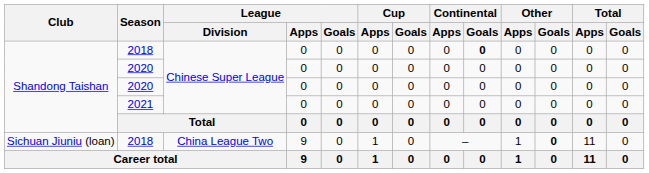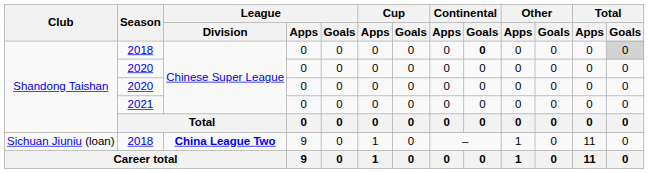Shandong Taishan / 2018 | Total / Goals: no background -> lightgrey background
Sichuan Jiuniu (loan) / 2018 | League / Division: normal -> bold
Sichuan Jiuniu (loan) / 2018 | Other / Goals: bold -> normal
